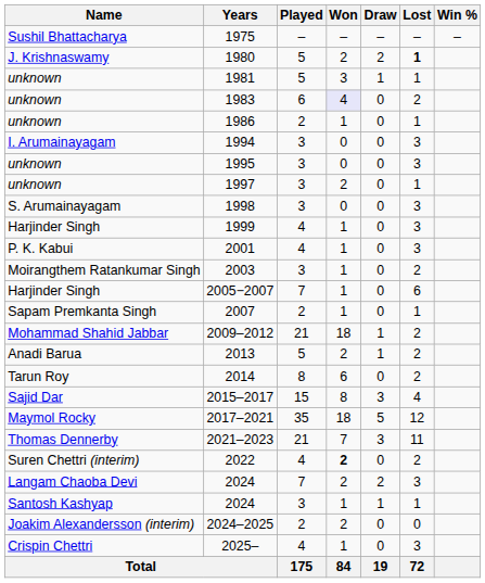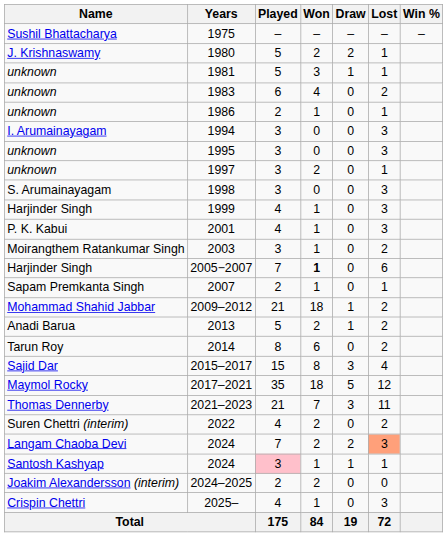1980 | Lost: bold -> normal
1983 | Won: lavender background -> no background
2005−2007 | Won: normal -> bold
2022 | Won: bold -> normal
Langam Chaoba Devi / 2024 | Lost: no background -> lightsalmon background
Santosh Kashyap / 2024 | Played: no background -> pink background
